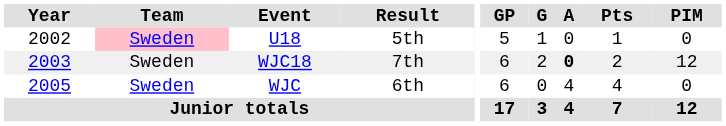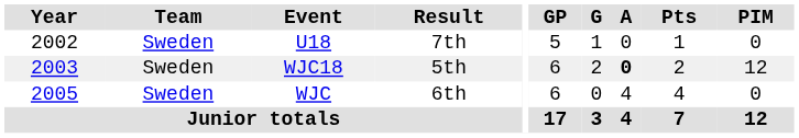U18 | Team: pink background -> no background
U18 | Result: 5th -> 7th
WJC18 | Result: 7th -> 5th
